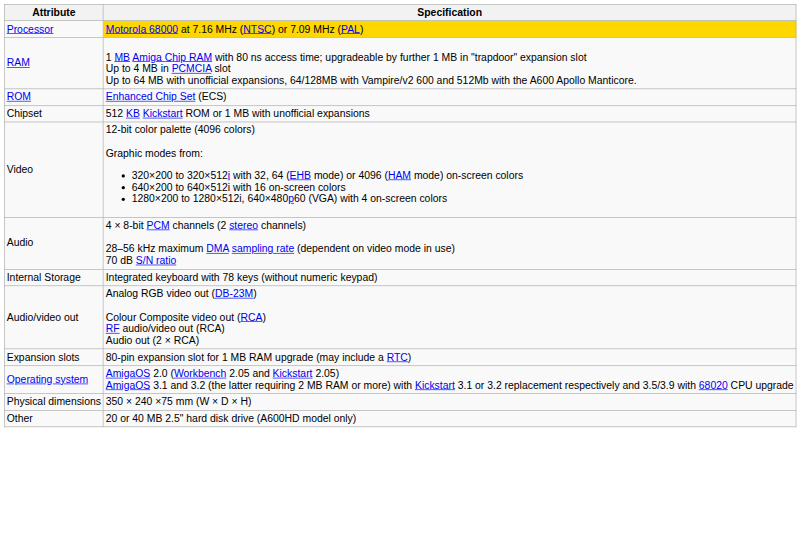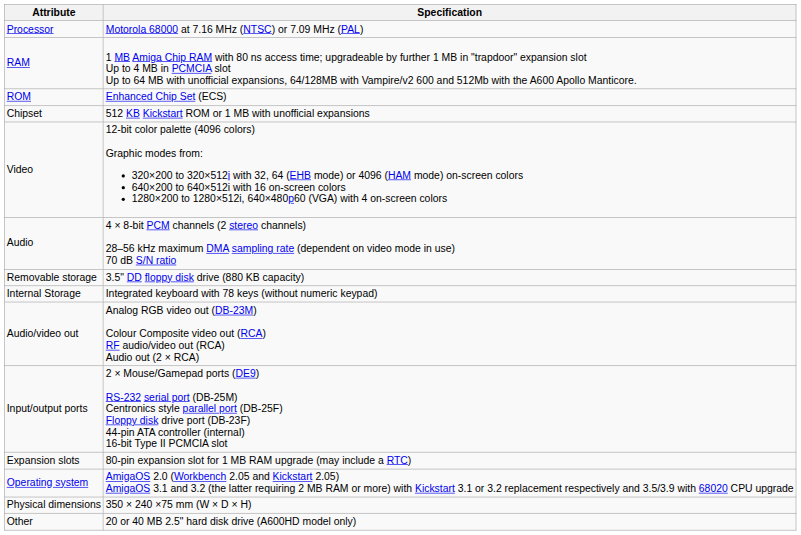Processor | Specification: gold background -> no background
+ row: Removable storage | 3.5" DD floppy disk drive (880 KB capacity)
+ row: Input/output ports | 2 × Mouse/Gamepad ports (DE9) RS-232 serial port (DB-25M) Centronics style parallel port (DB-25F) Floppy disk drive port (DB-23F) 44-pin ATA controller (internal) 16-bit Type II PCMCIA slot
